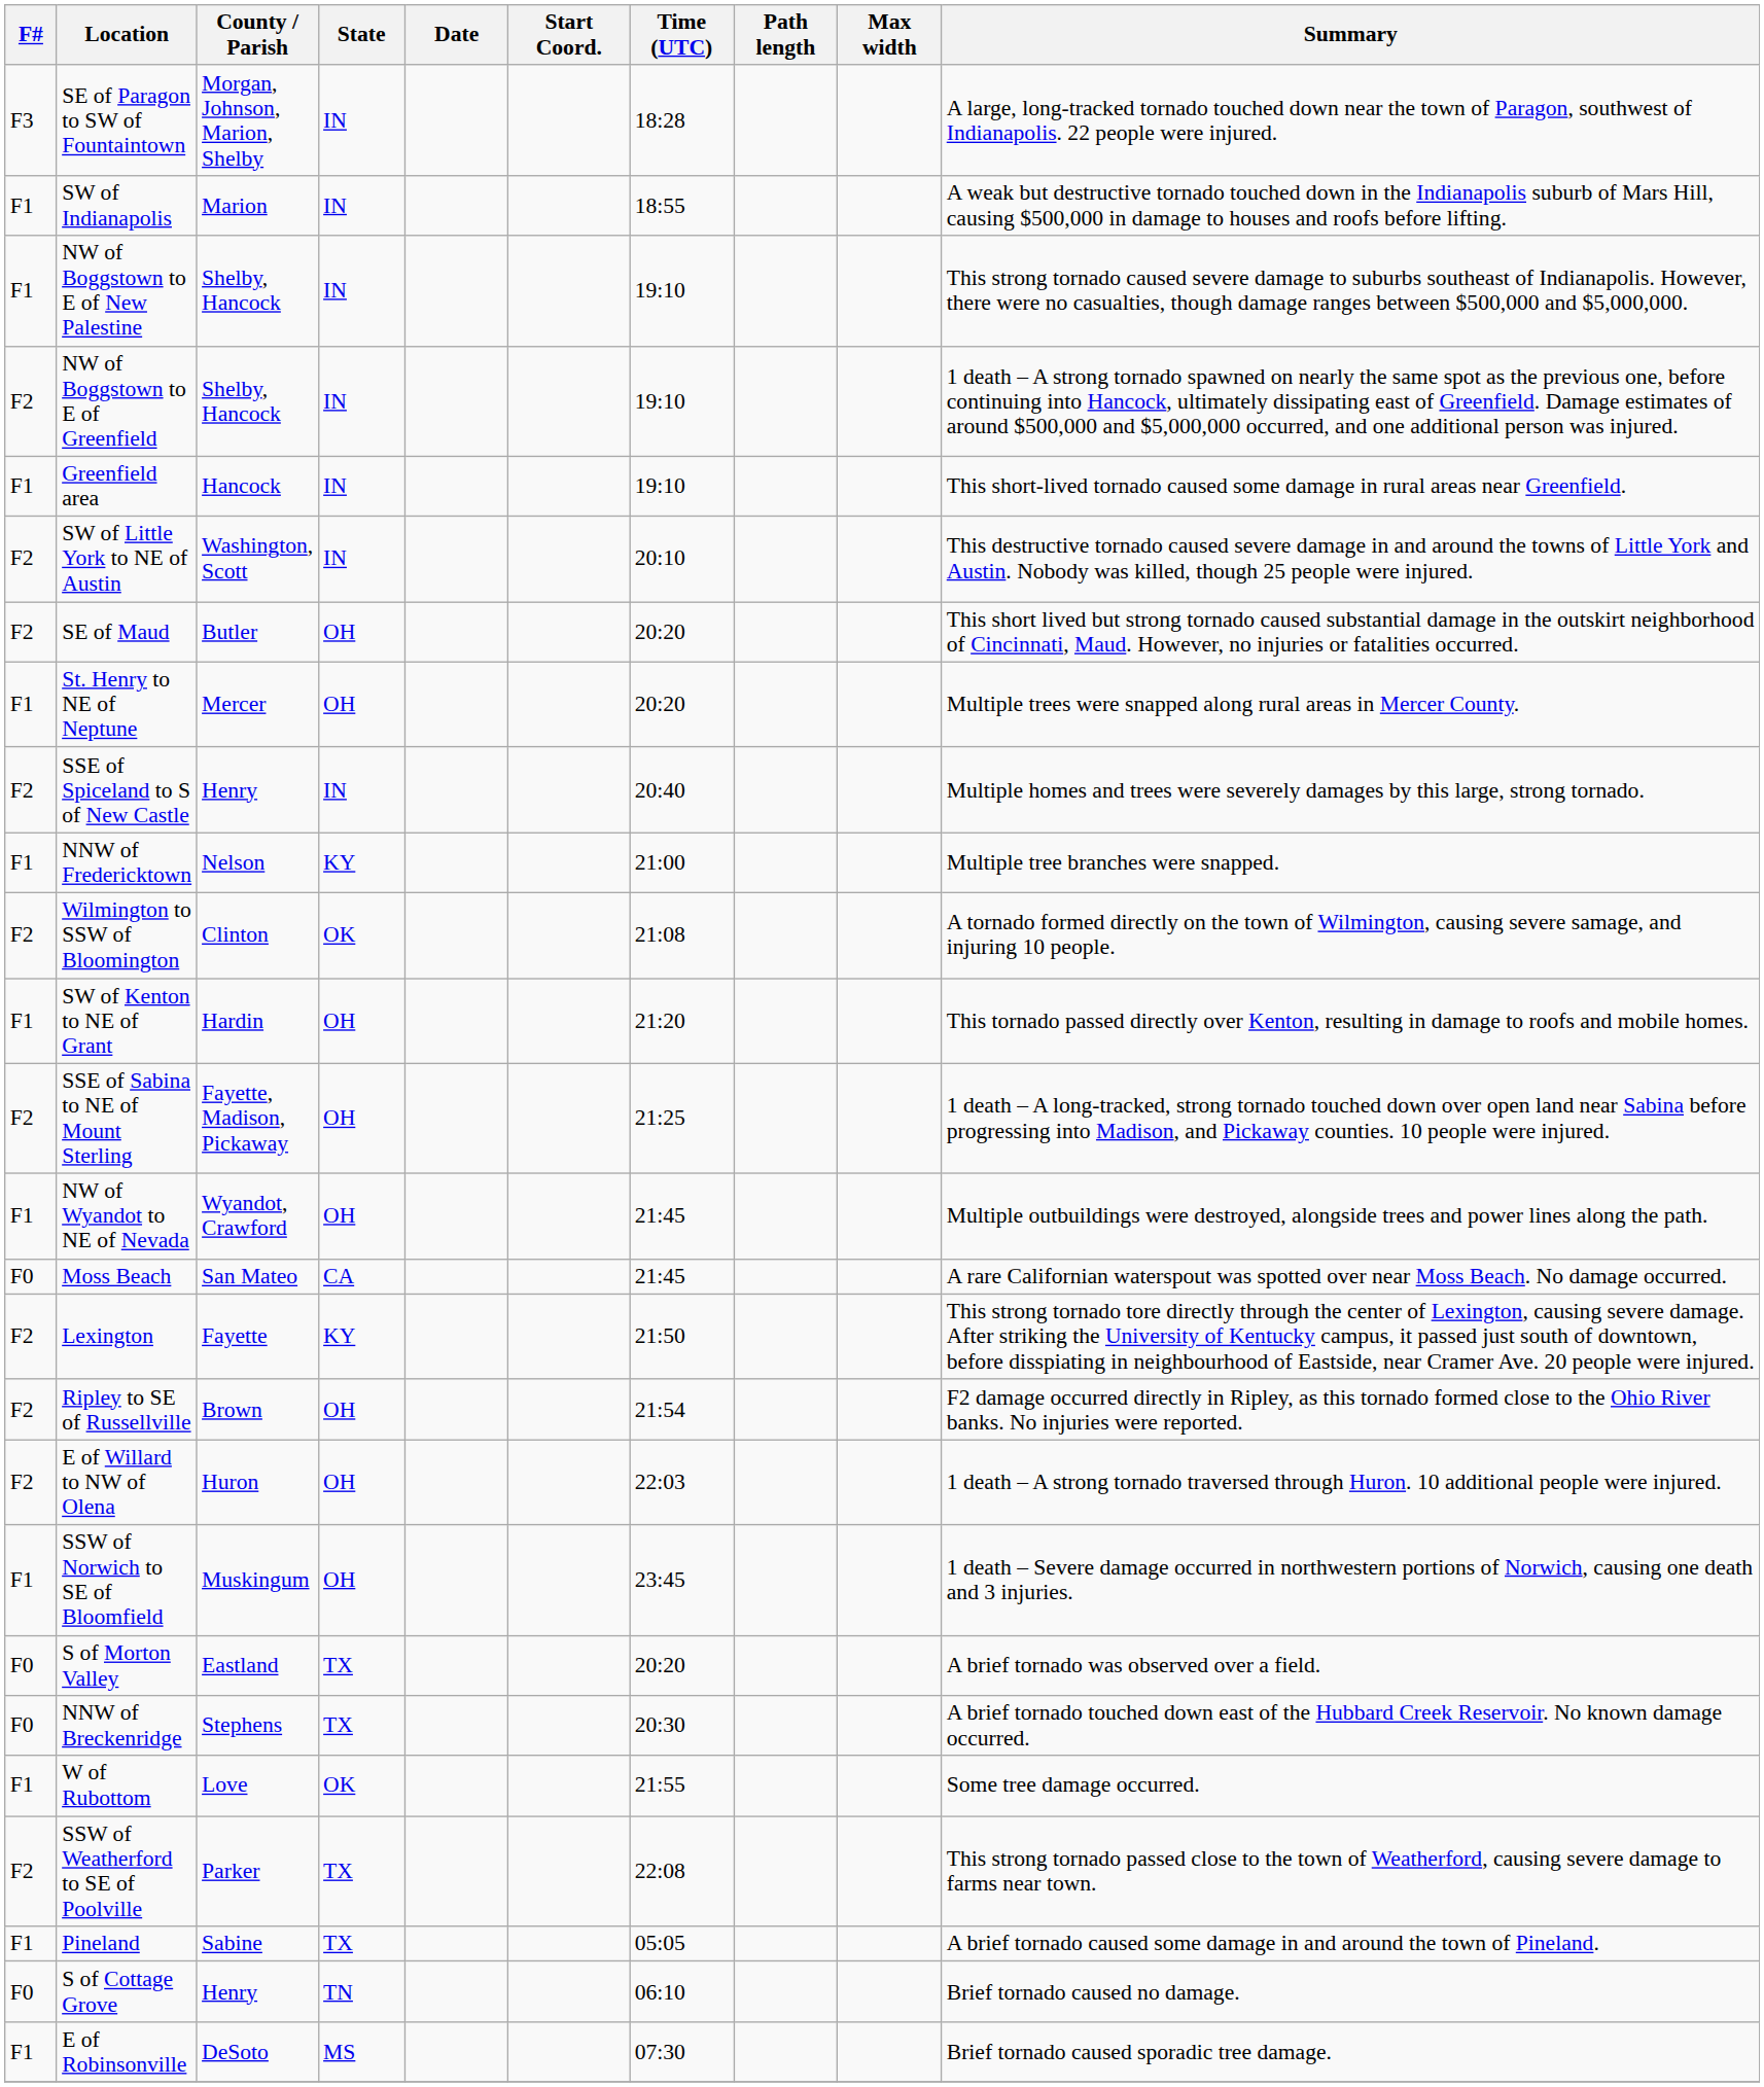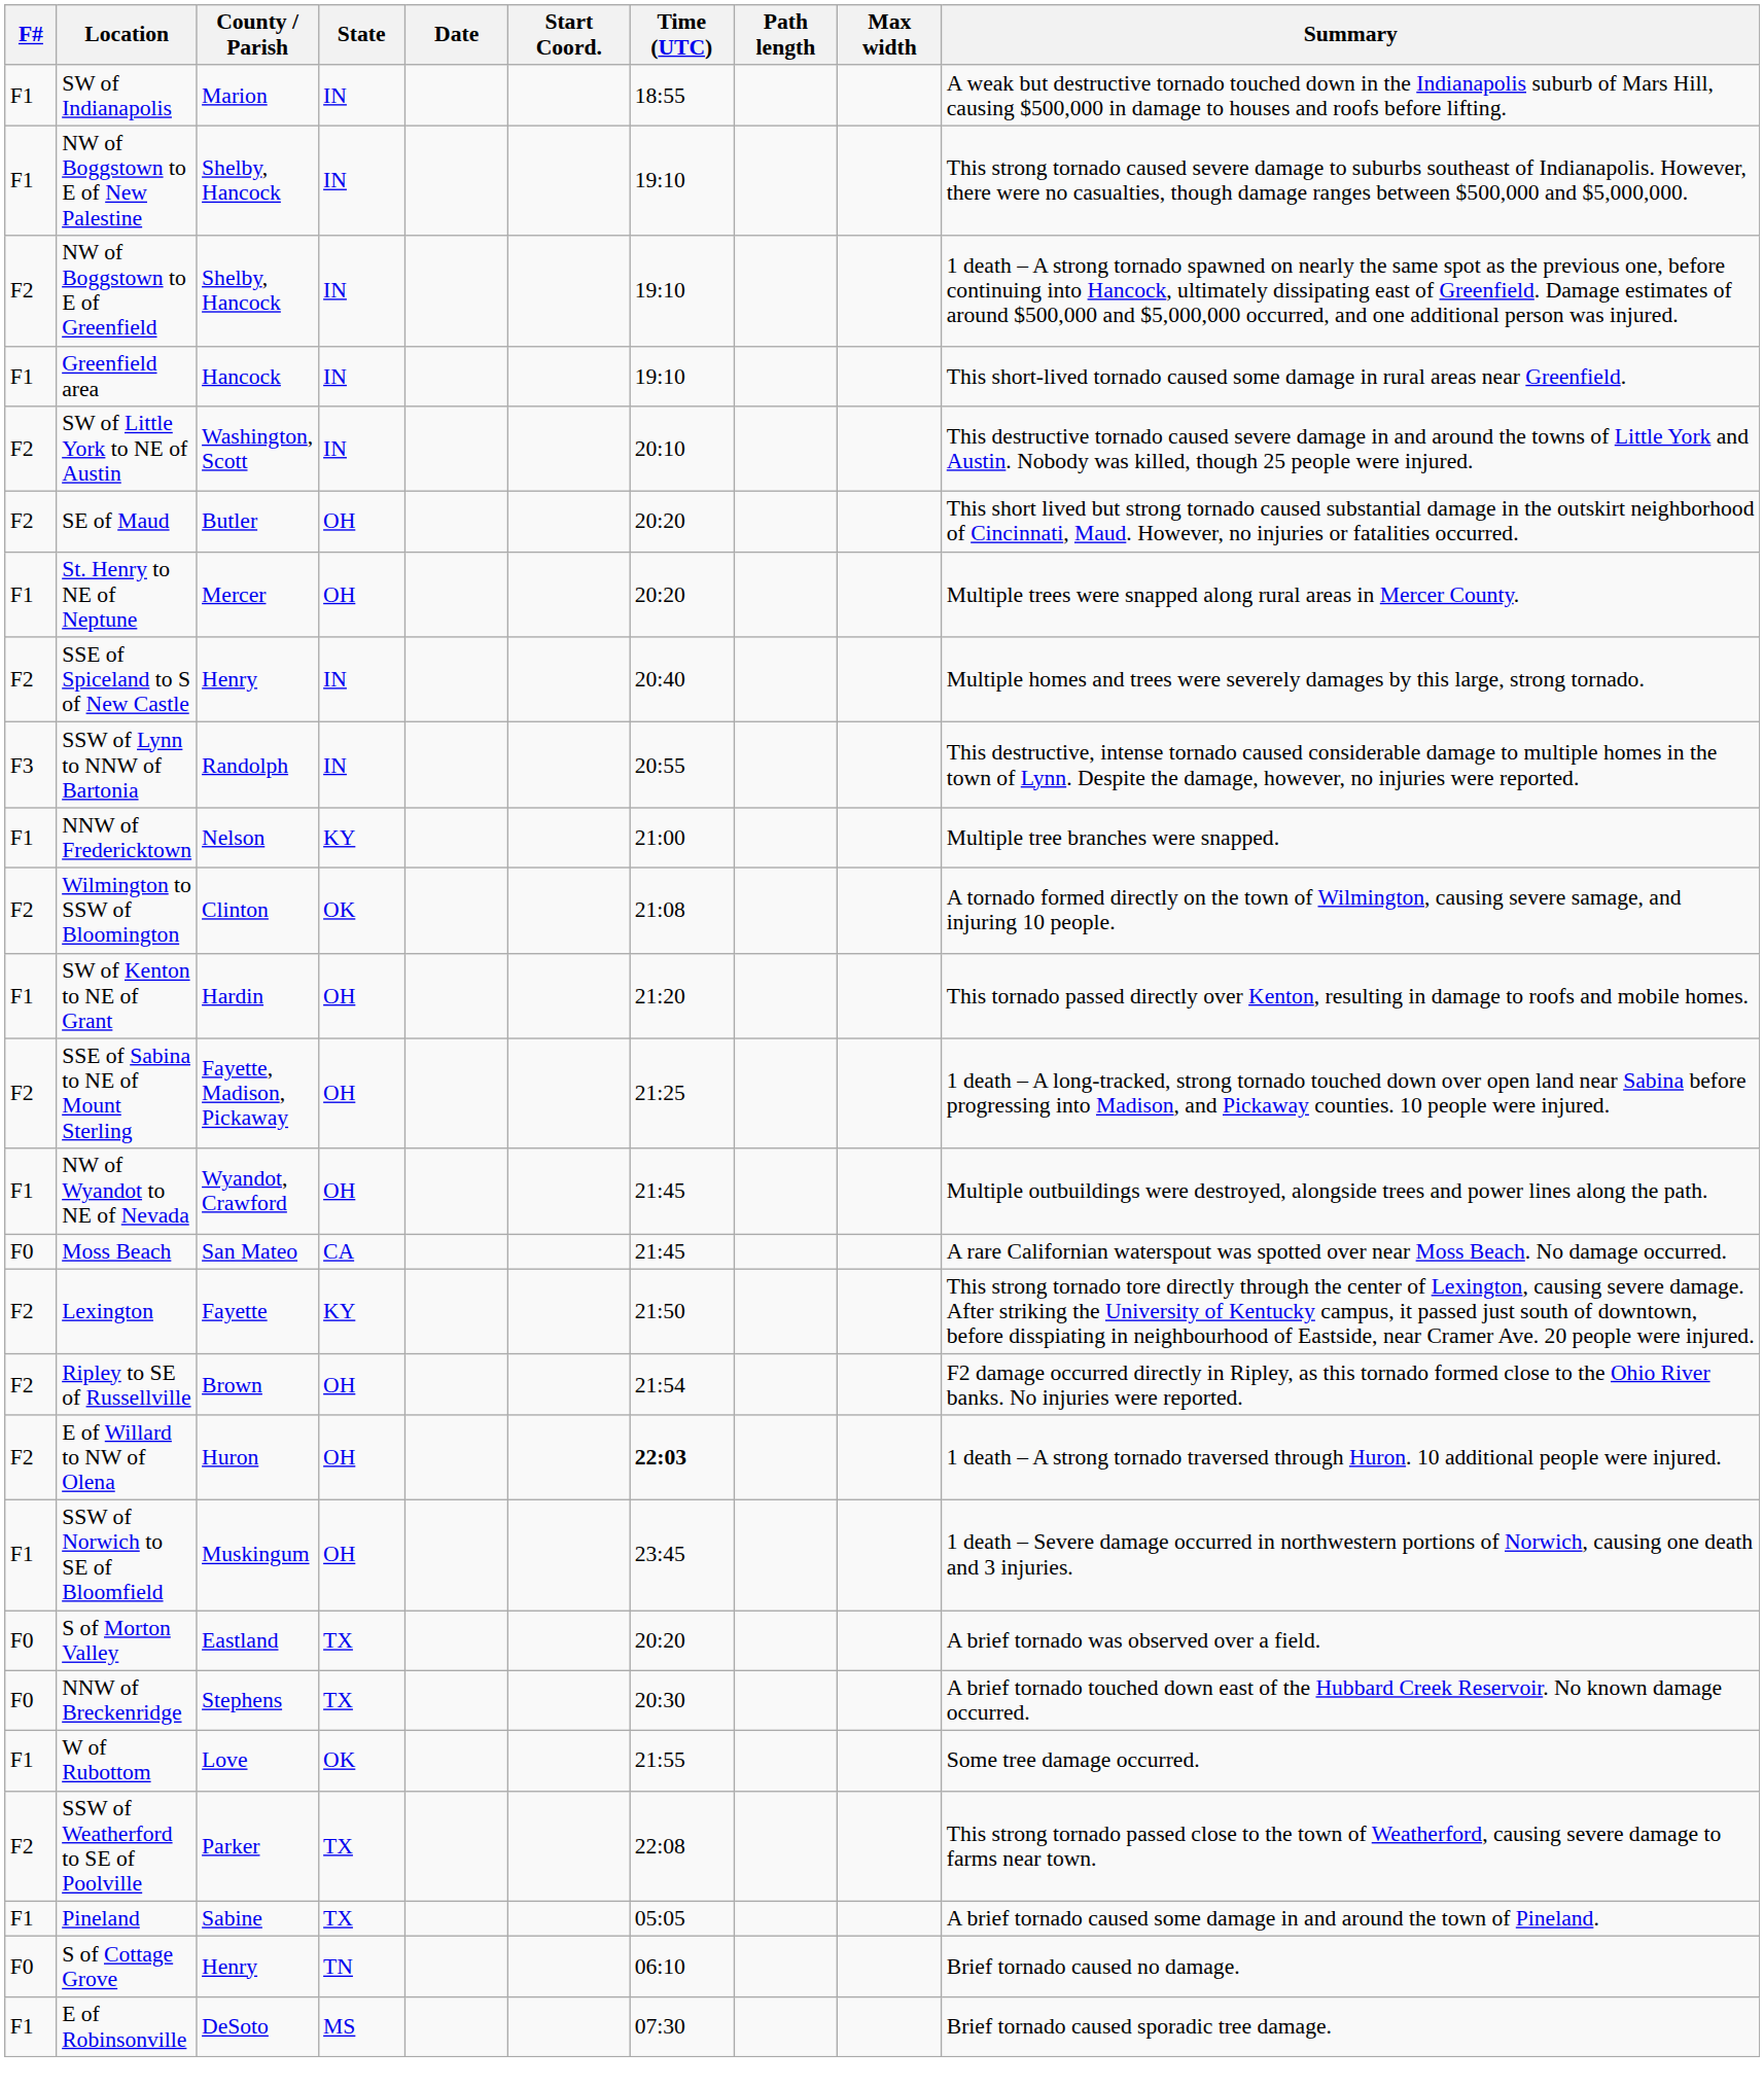- row: F3 | SE of Paragon to SW of Fountaintown | Morgan, Johnson, Marion, Shelby | IN | 18:28 | A large, long-tracked tornado touched down near the town of Paragon, southwest of Indianapolis. 22 people were injured.
+ row: F3 | SSW of Lynn to NNW of Bartonia | Randolph | IN | 20:55 | This destructive, intense tornado caused considerable damage to multiple homes in the town of Lynn. Despite the damage, however, no injuries were reported.
E of Willard to NW of Olena | Time (UTC): normal -> bold
